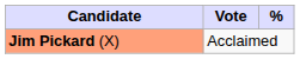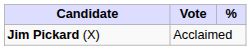Jim Pickard (X) | Candidate: lightsalmon background -> no background
